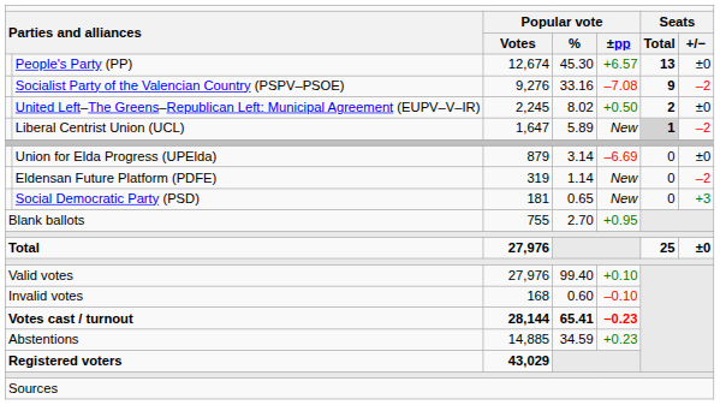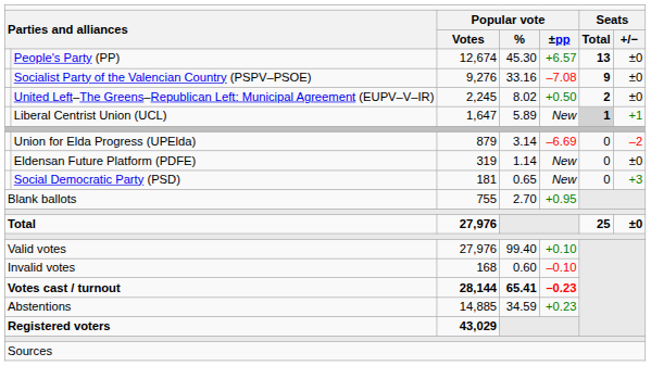Socialist Party of the Valencian Country (PSPV–PSOE) | column 7: –2 -> ±0
Liberal Centrist Union (UCL) | column 7: –2 -> +1
Union for Elda Progress (UPElda) | column 7: ±0 -> –2
Eldensan Future Platform (PDFE) | column 7: –2 -> ±0
